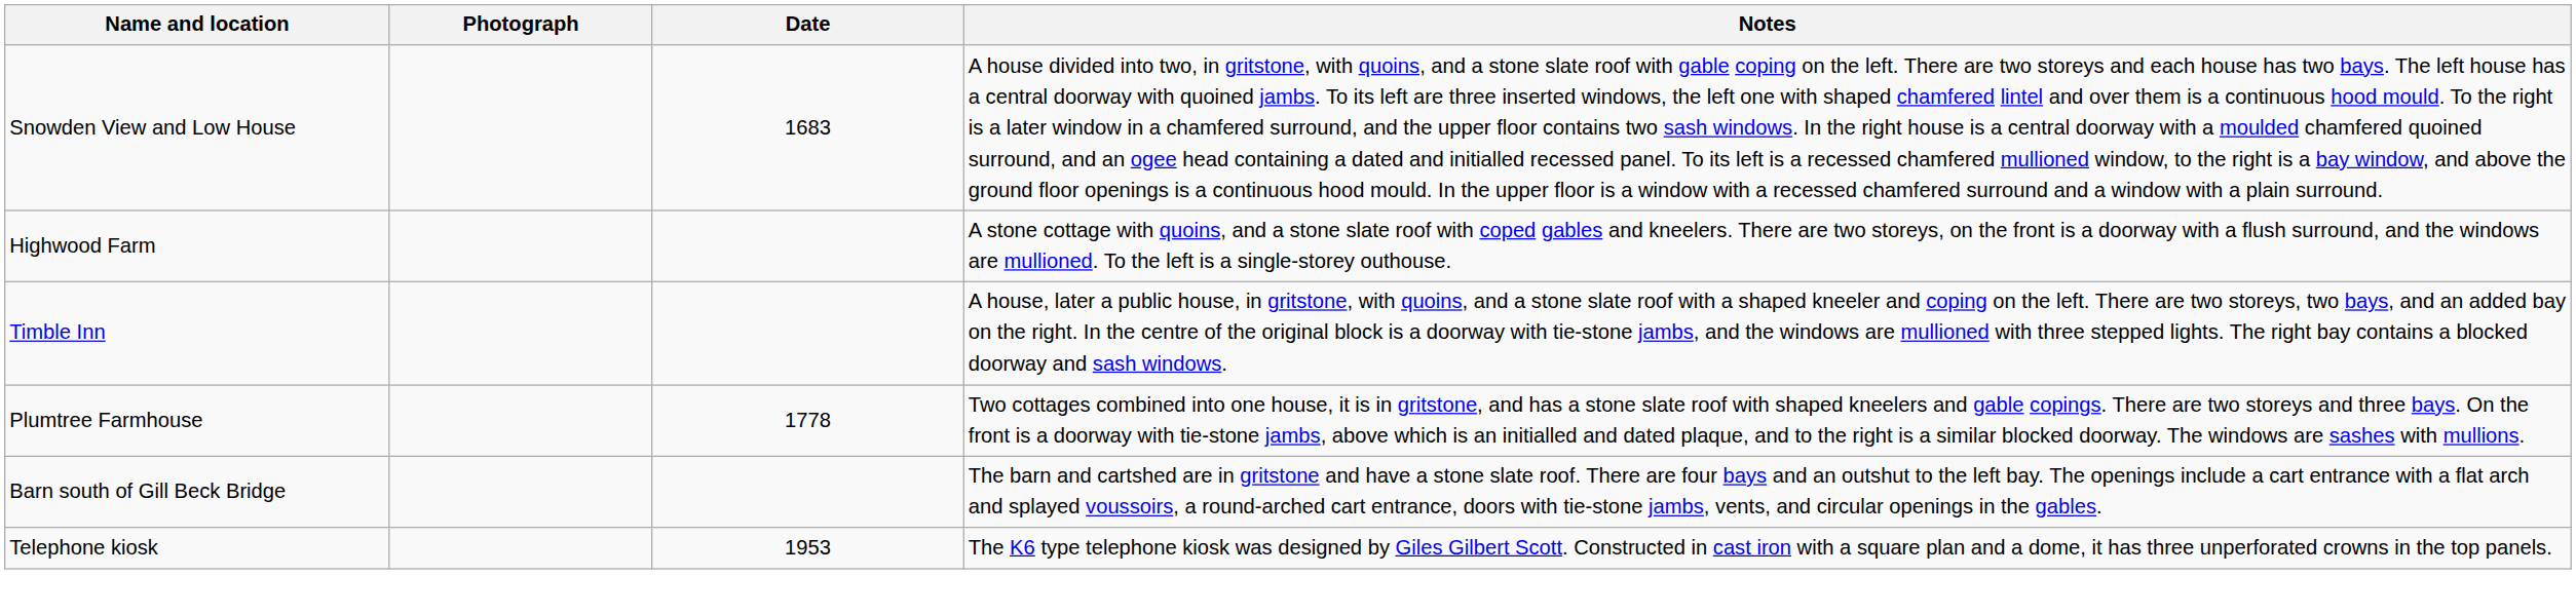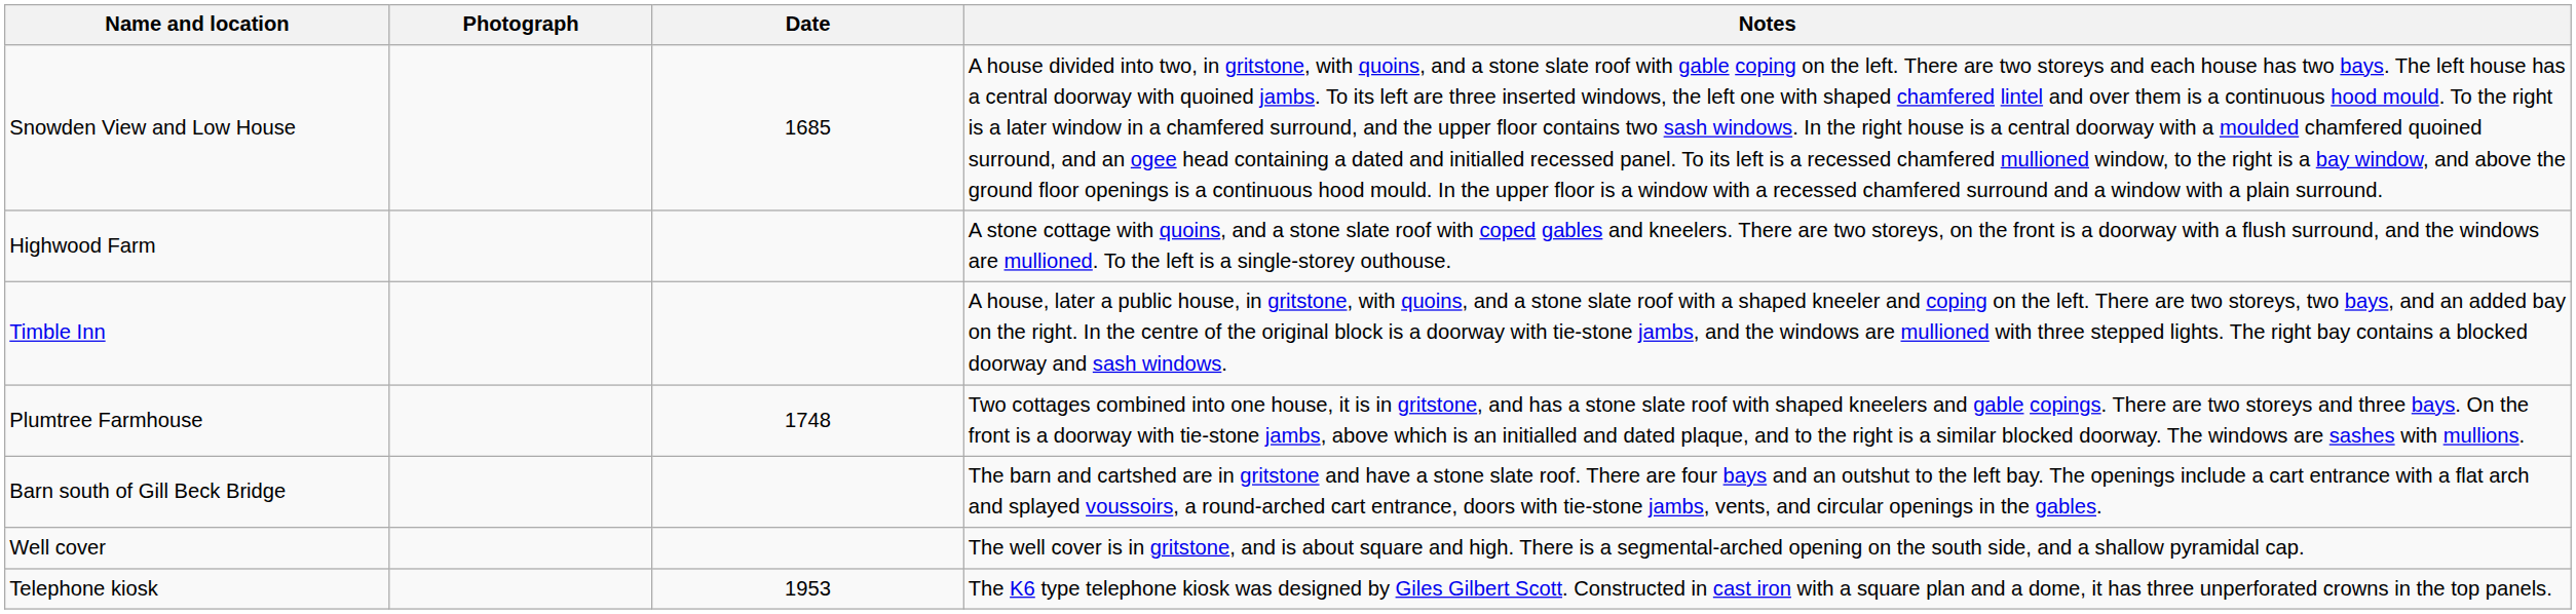Snowden View and Low House | Date: 1683 -> 1685
Plumtree Farmhouse | Date: 1778 -> 1748
+ row: Well cover | The well cover is in gritstone, and is about square and high. There is a segmental-arched opening on the south side, and a shallow pyramidal cap.
